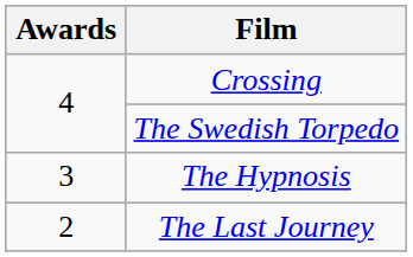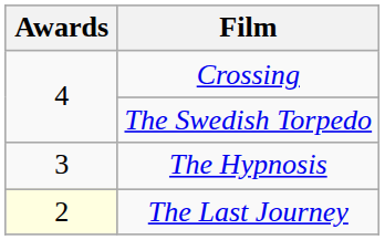The Last Journey | Awards: no background -> lightyellow background
